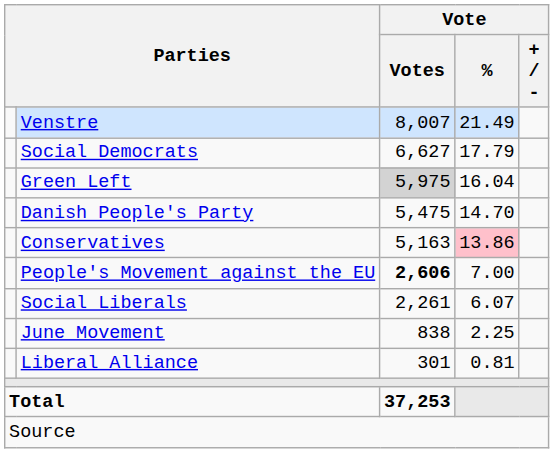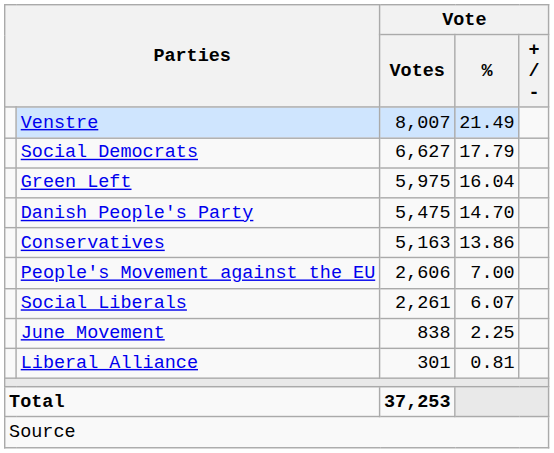Green Left | Vote / Votes: lightgrey background -> no background
Conservatives | Vote / %: pink background -> no background
People's Movement against the EU | Vote / Votes: bold -> normal
